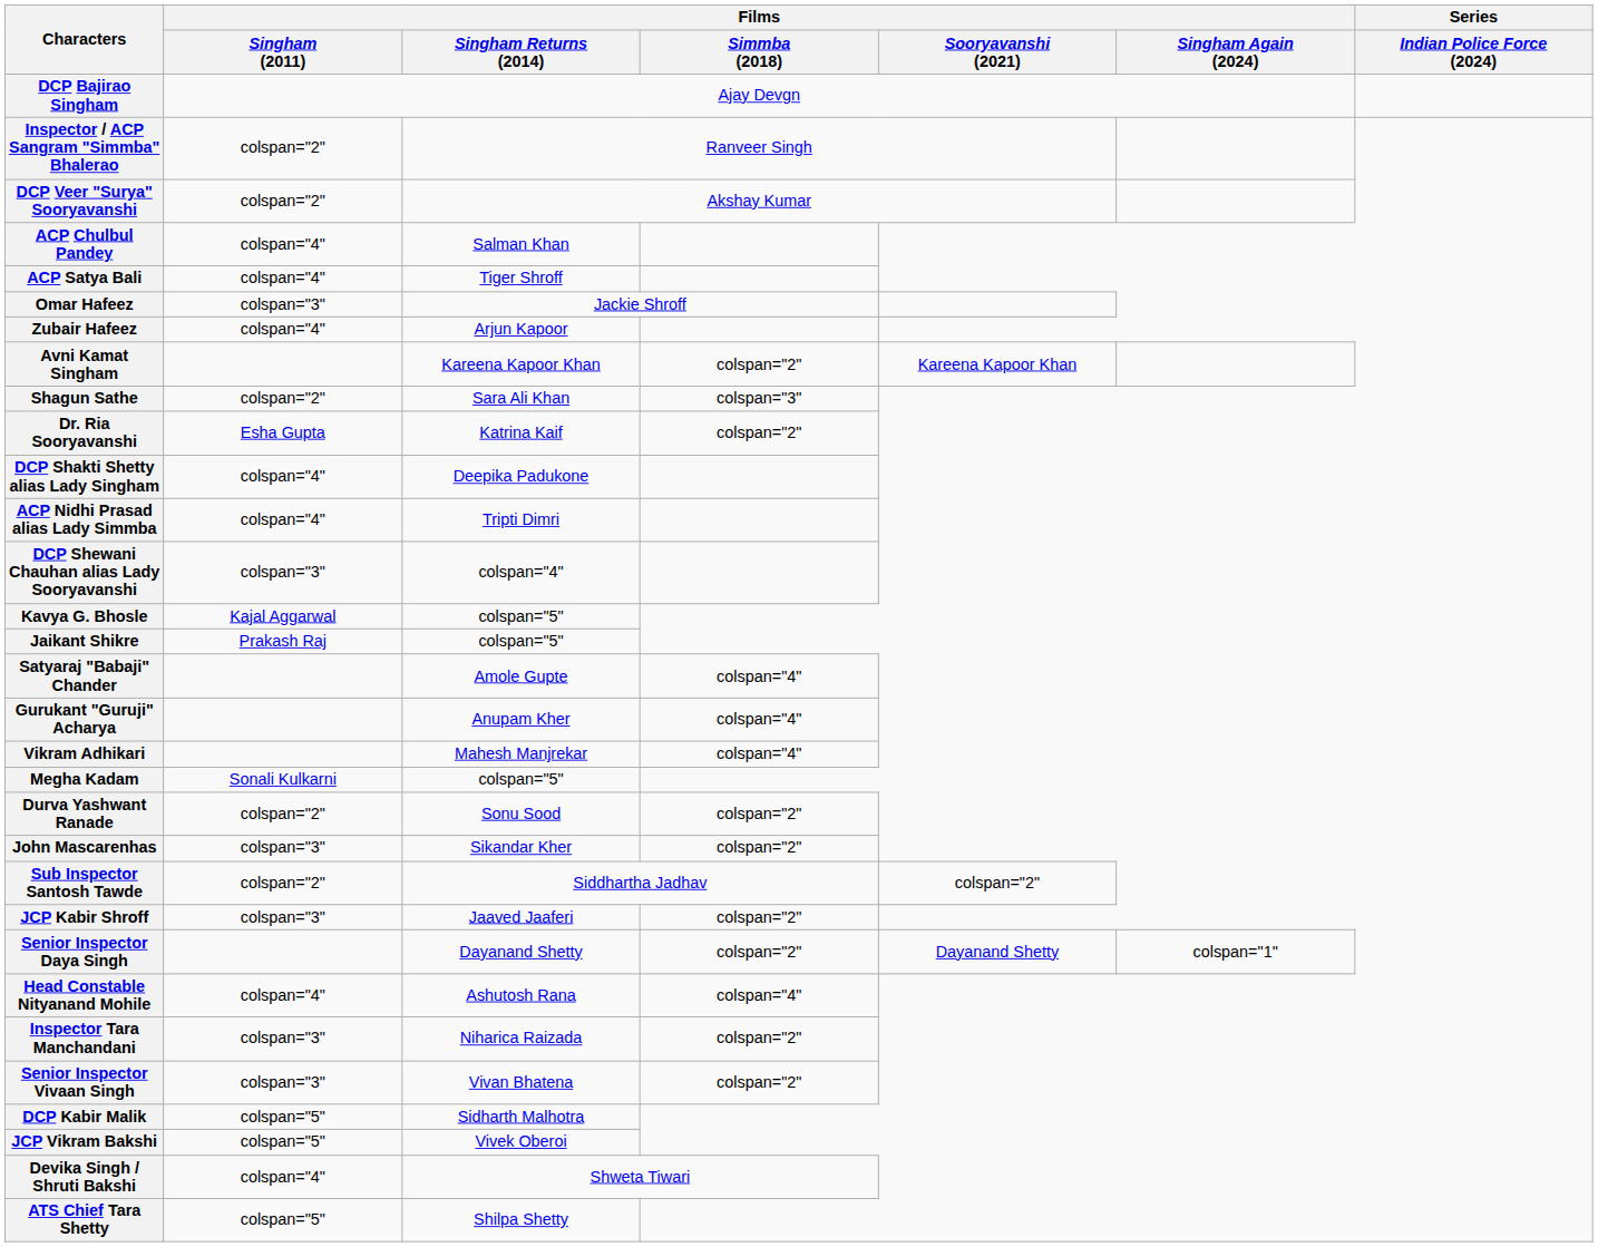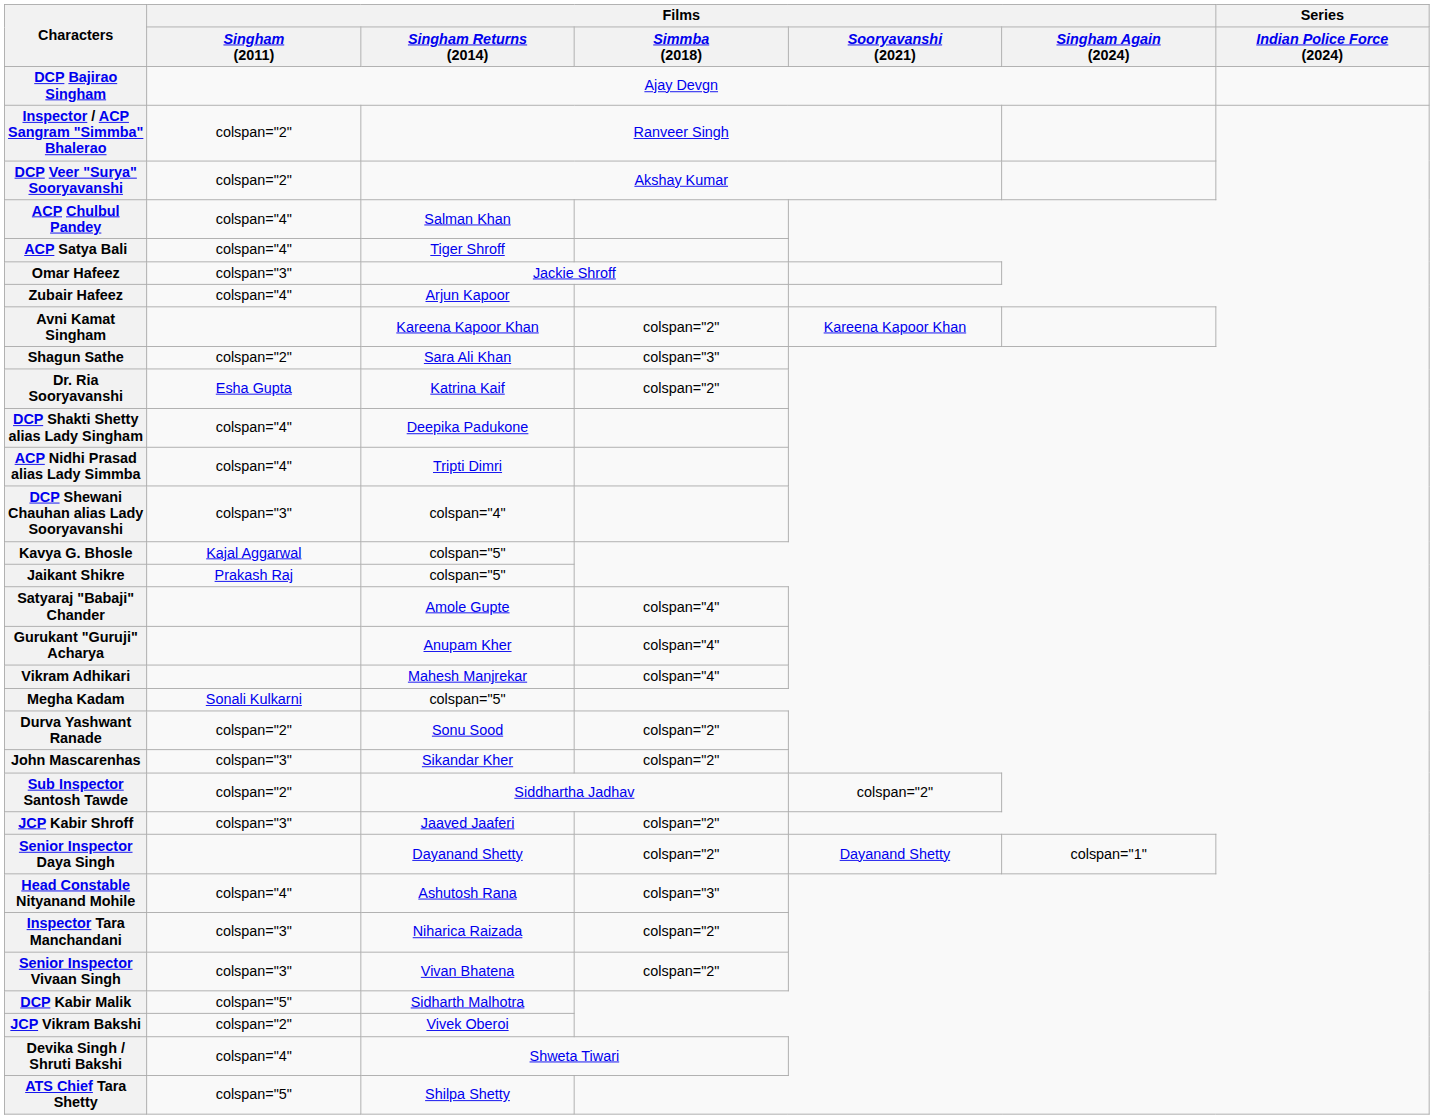Head Constable Nityanand Mohile | Films / Simmba (2018): colspan="4" -> colspan="3"
JCP Vikram Bakshi | Films / Singham (2011): colspan="5" -> colspan="2"
